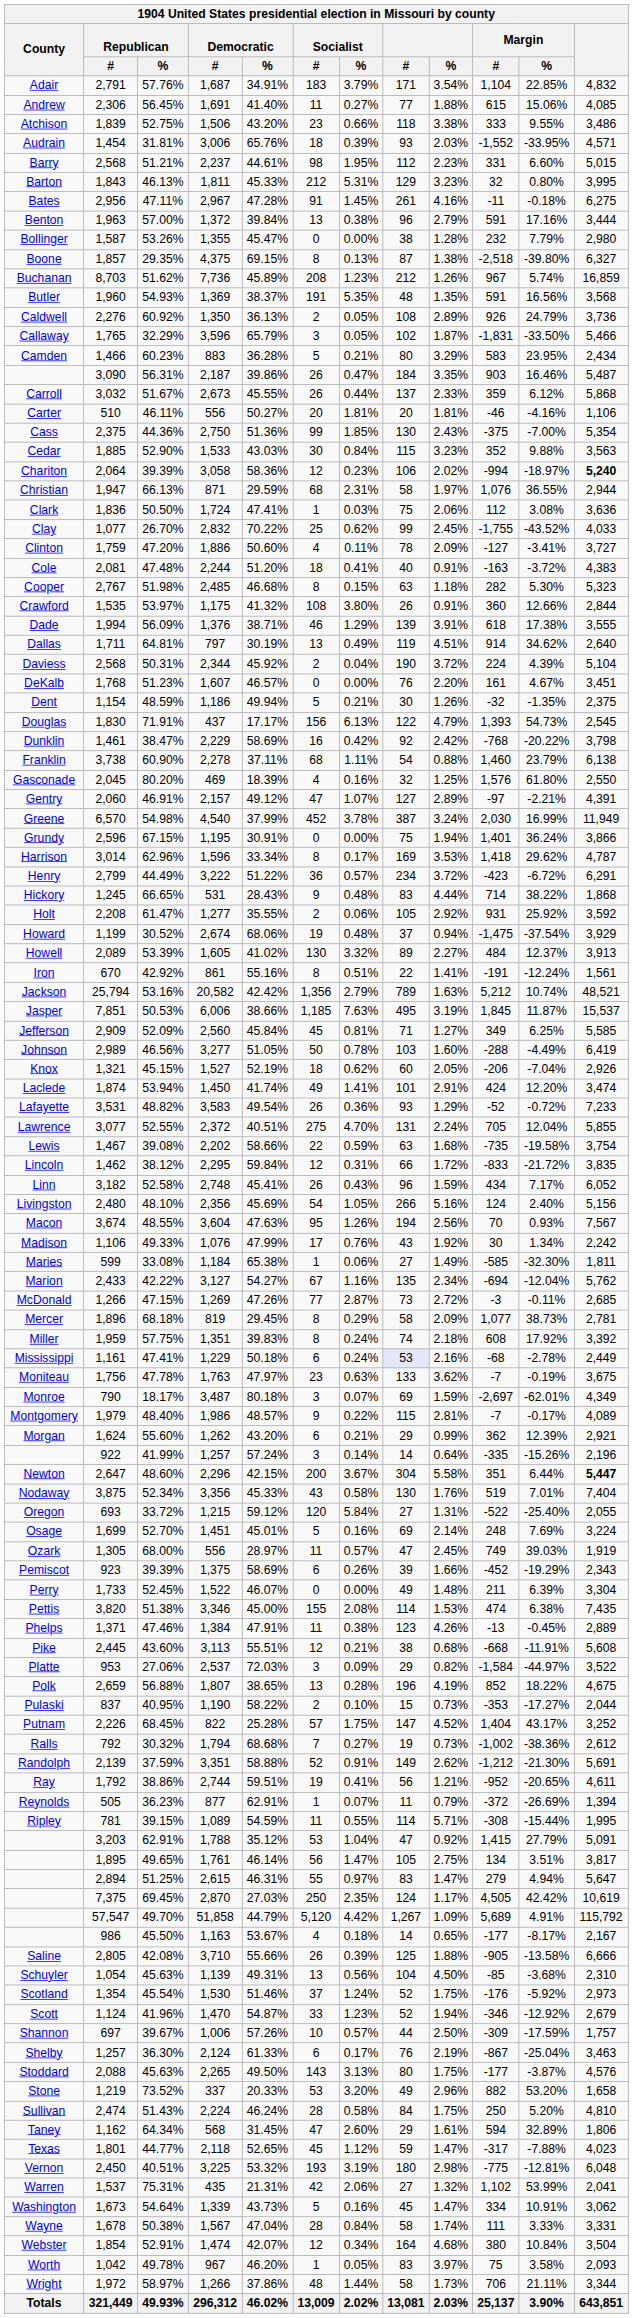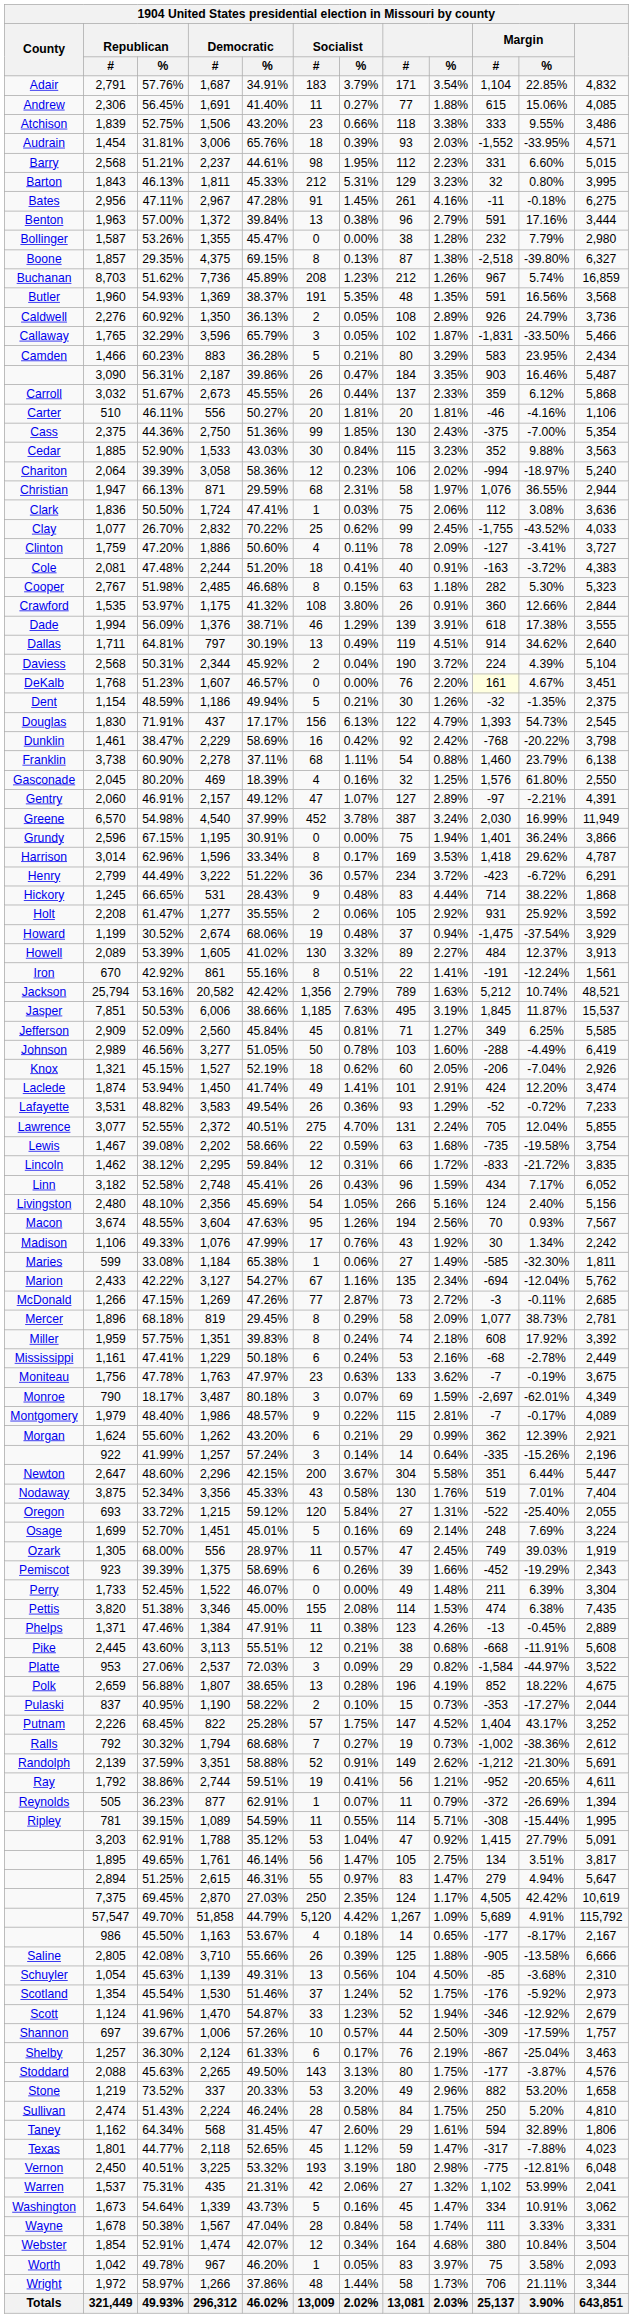Chariton | column 12: bold -> normal
DeKalb | Margin / #: no background -> lightyellow background
Mississippi | #: lavender background -> no background
Newton | column 12: bold -> normal
